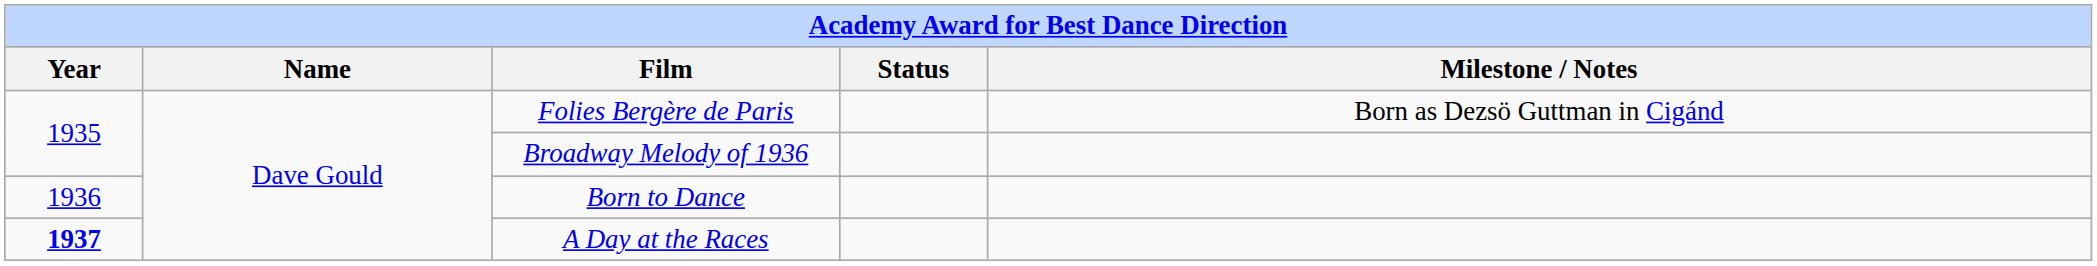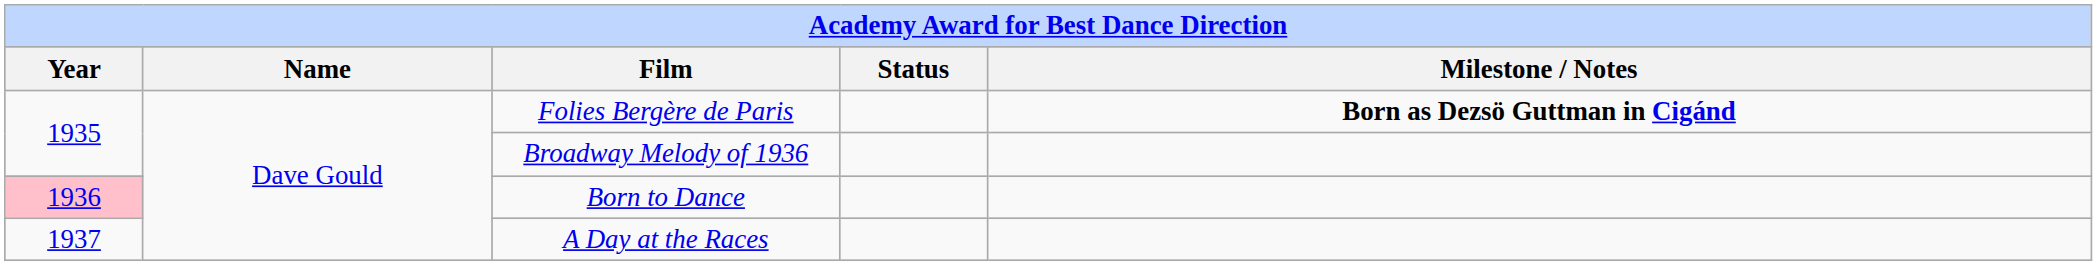Folies Bergère de Paris | Milestone / Notes: normal -> bold
Born to Dance | Year: no background -> pink background
A Day at the Races | Year: bold -> normal
